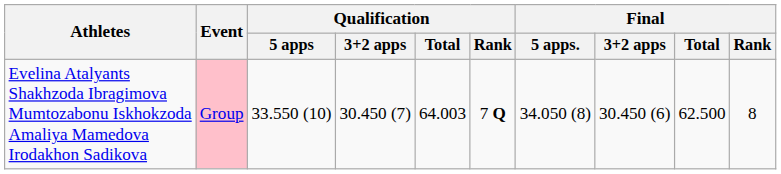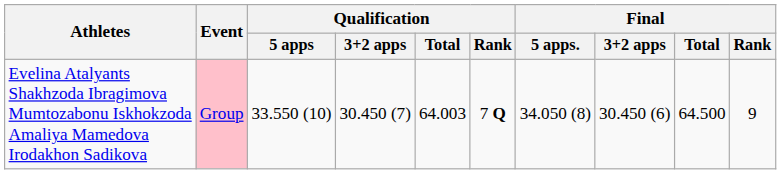row 3 | Final / Total: 62.500 -> 64.500
row 3 | Final / Rank: 8 -> 9
